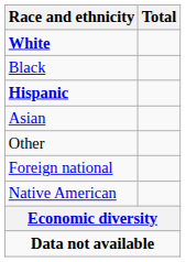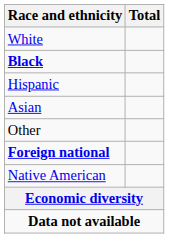White | Race and ethnicity: bold -> normal
Black | Race and ethnicity: normal -> bold
Hispanic | Race and ethnicity: bold -> normal
Foreign national | Race and ethnicity: normal -> bold
